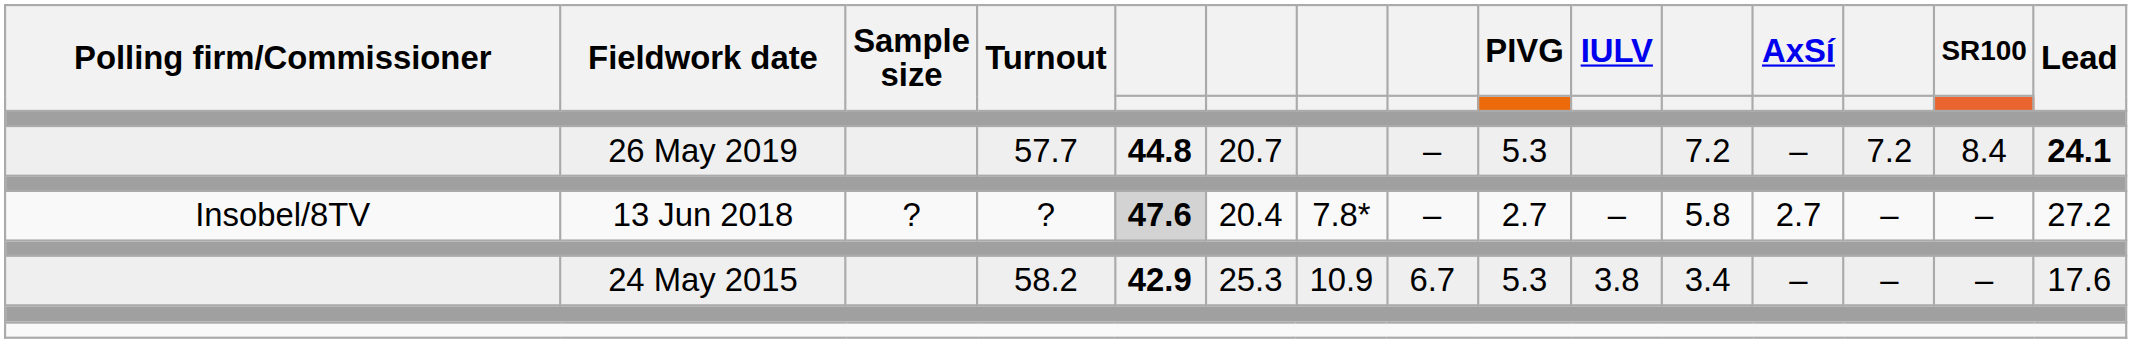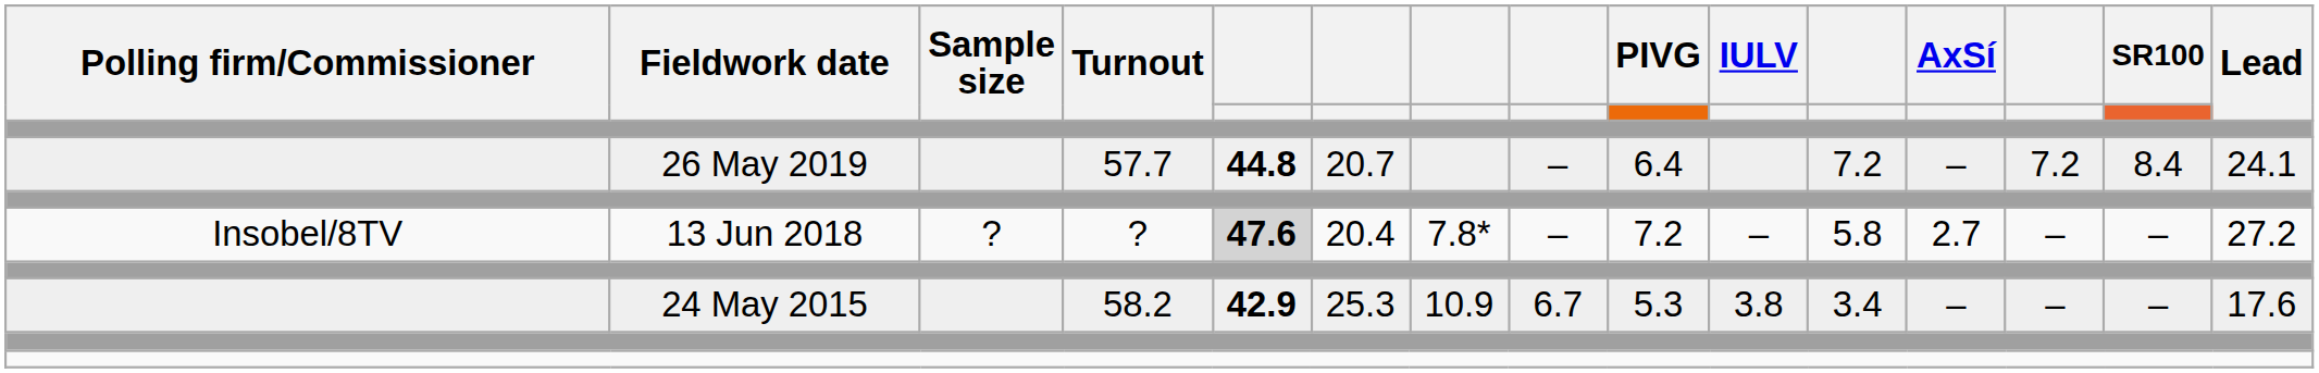26 May 2019 | PIVG: 5.3 -> 6.4
26 May 2019 | Lead: bold -> normal
13 Jun 2018 | PIVG: 2.7 -> 7.2
